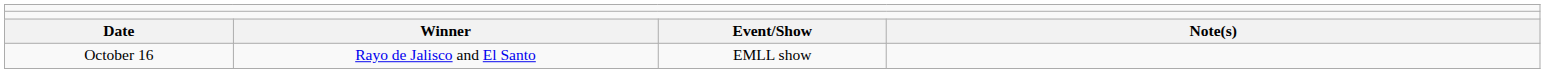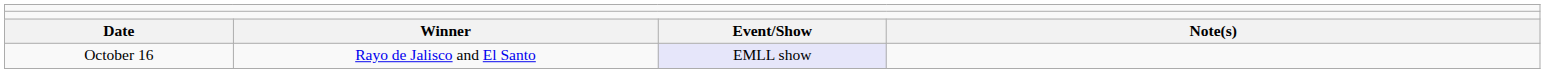October 16 | column 3: no background -> lavender background
